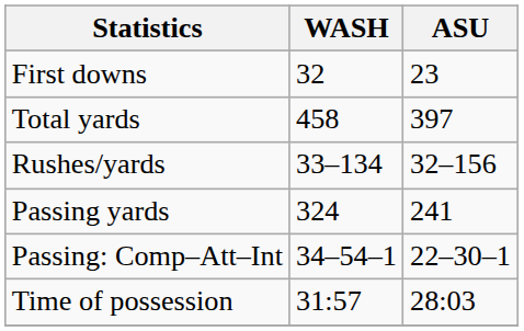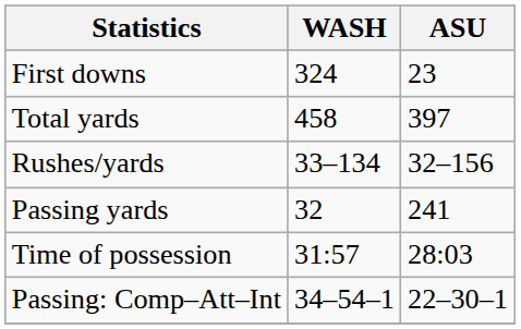First downs | WASH: 32 -> 324
Passing yards | WASH: 324 -> 32
rows swapped: Passing: Comp–Att–Int <-> Time of possession
